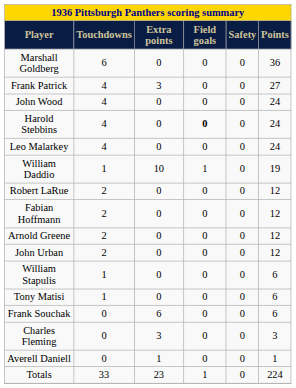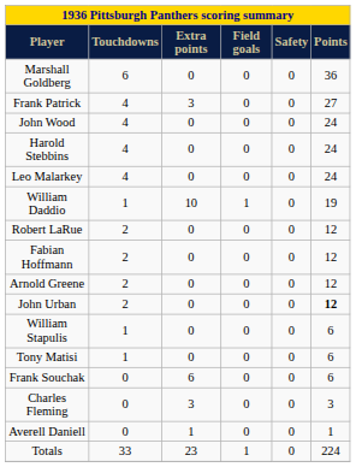Harold Stebbins | Field goals: bold -> normal
John Urban | Points: normal -> bold
